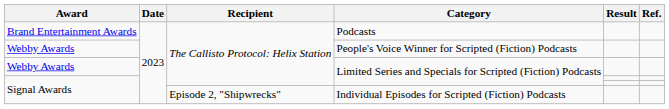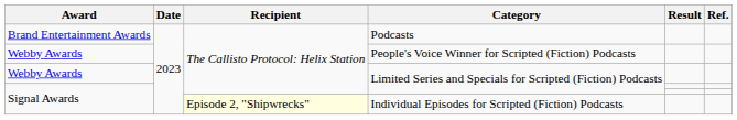Individual Episodes for Scripted (Fiction) Podcasts | Recipient: no background -> lightyellow background
